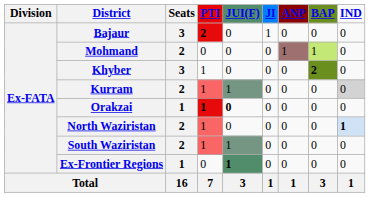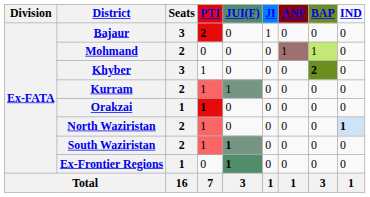Kurram | column 9: lightgrey background -> no background
Orakzai | column 5: bold -> normal
South Waziristan | column 5: normal -> bold
